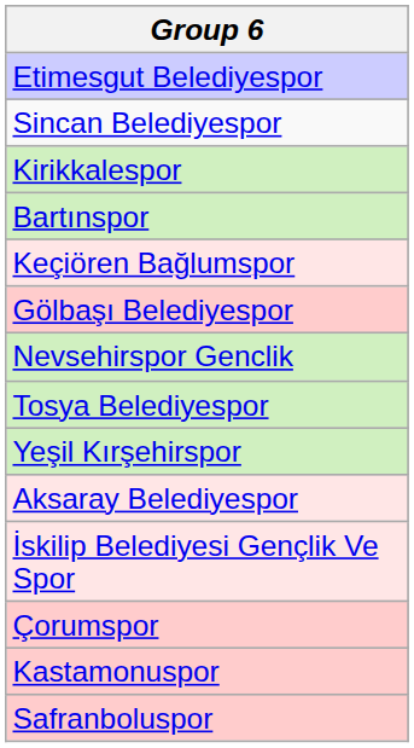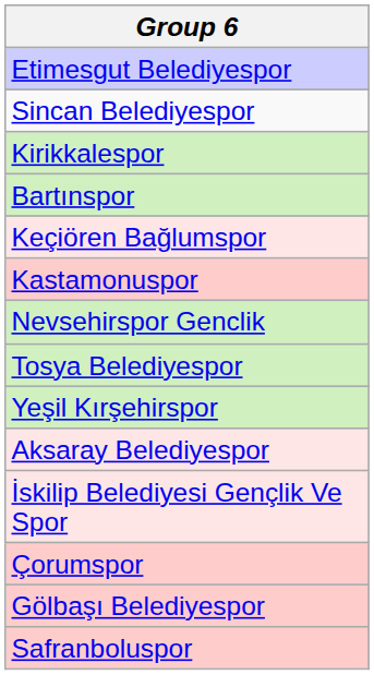row 7 | column 1: Gölbaşı Belediyespor -> Kastamonuspor
row 14 | column 1: Kastamonuspor -> Gölbaşı Belediyespor
